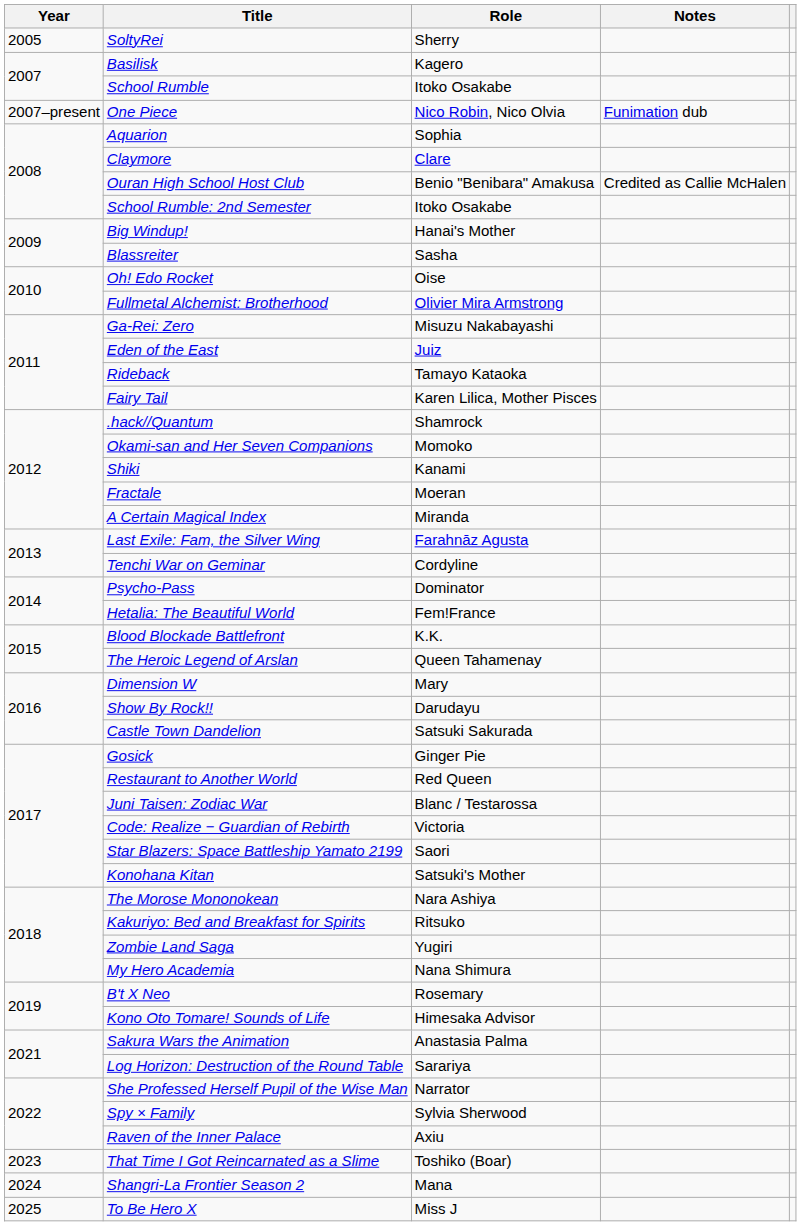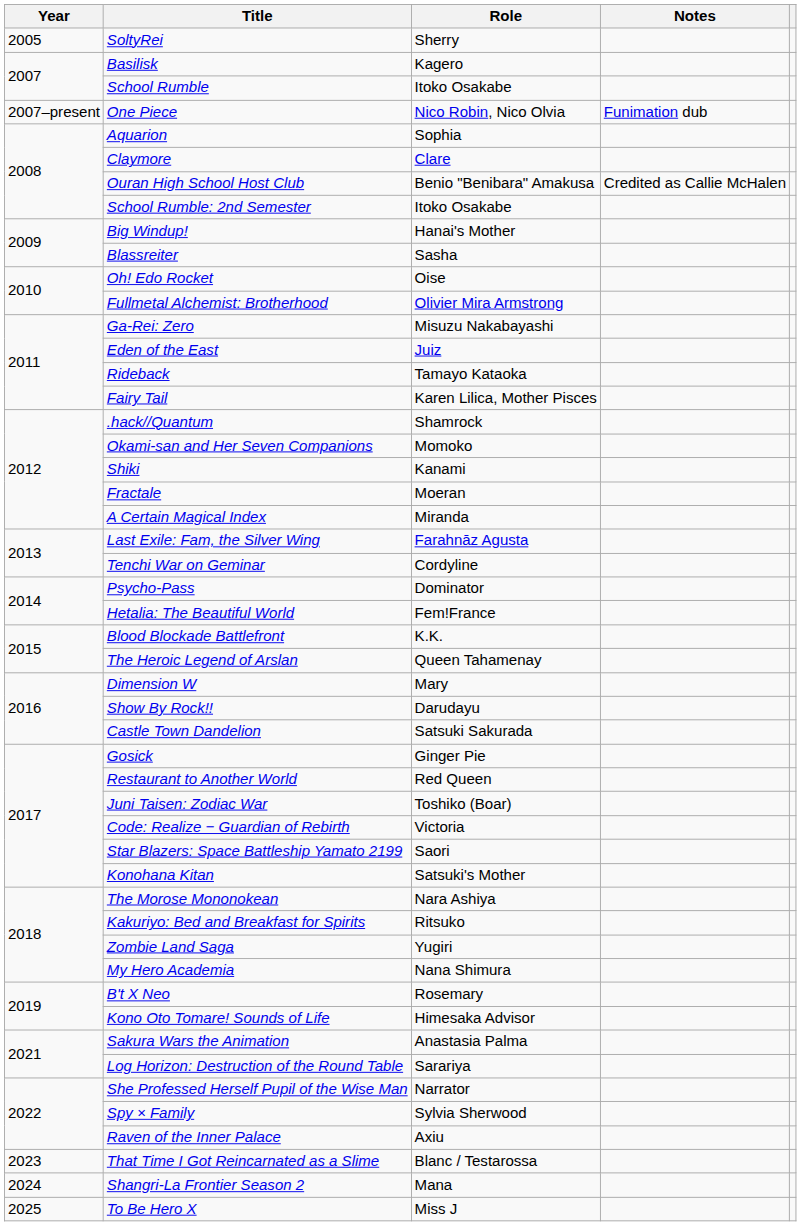Juni Taisen: Zodiac War | Role: Blanc / Testarossa -> Toshiko (Boar)
That Time I Got Reincarnated as a Slime | Role: Toshiko (Boar) -> Blanc / Testarossa
